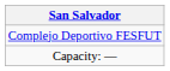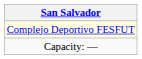row 2 | column 1: no background -> lightyellow background
